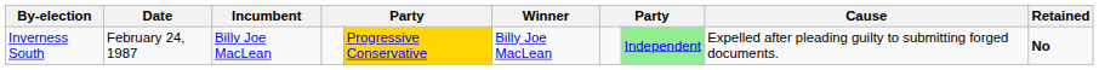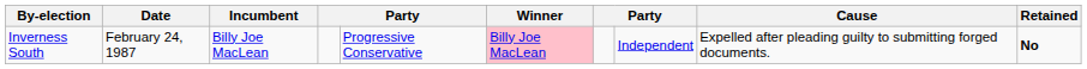Inverness South | column 5: gold background -> no background
Inverness South | Winner: no background -> pink background
Inverness South | column 8: lightgreen background -> no background
